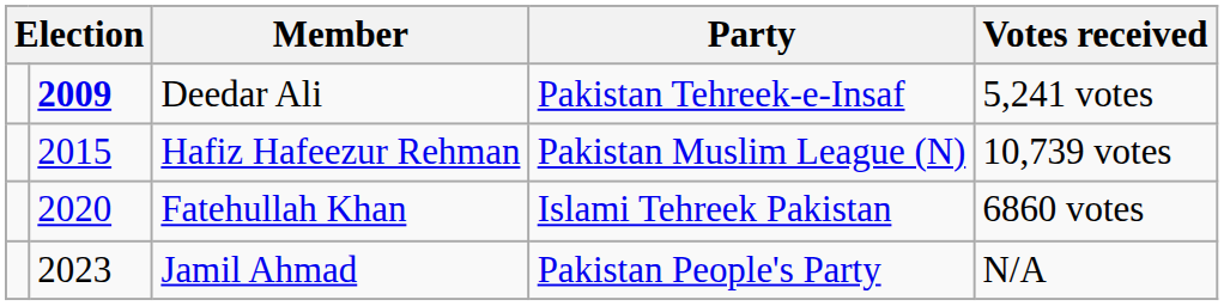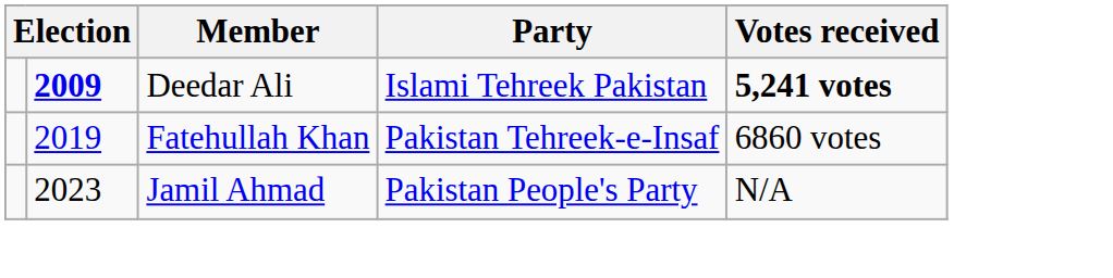Deedar Ali | Party: Pakistan Tehreek-e-Insaf -> Islami Tehreek Pakistan
Deedar Ali | Votes received: normal -> bold
- row: 2015 | Hafiz Hafeezur Rehman | Pakistan Muslim League (N) | 10,739 votes
Fatehullah Khan | column 2: 2020 -> 2019
Fatehullah Khan | Party: Islami Tehreek Pakistan -> Pakistan Tehreek-e-Insaf
